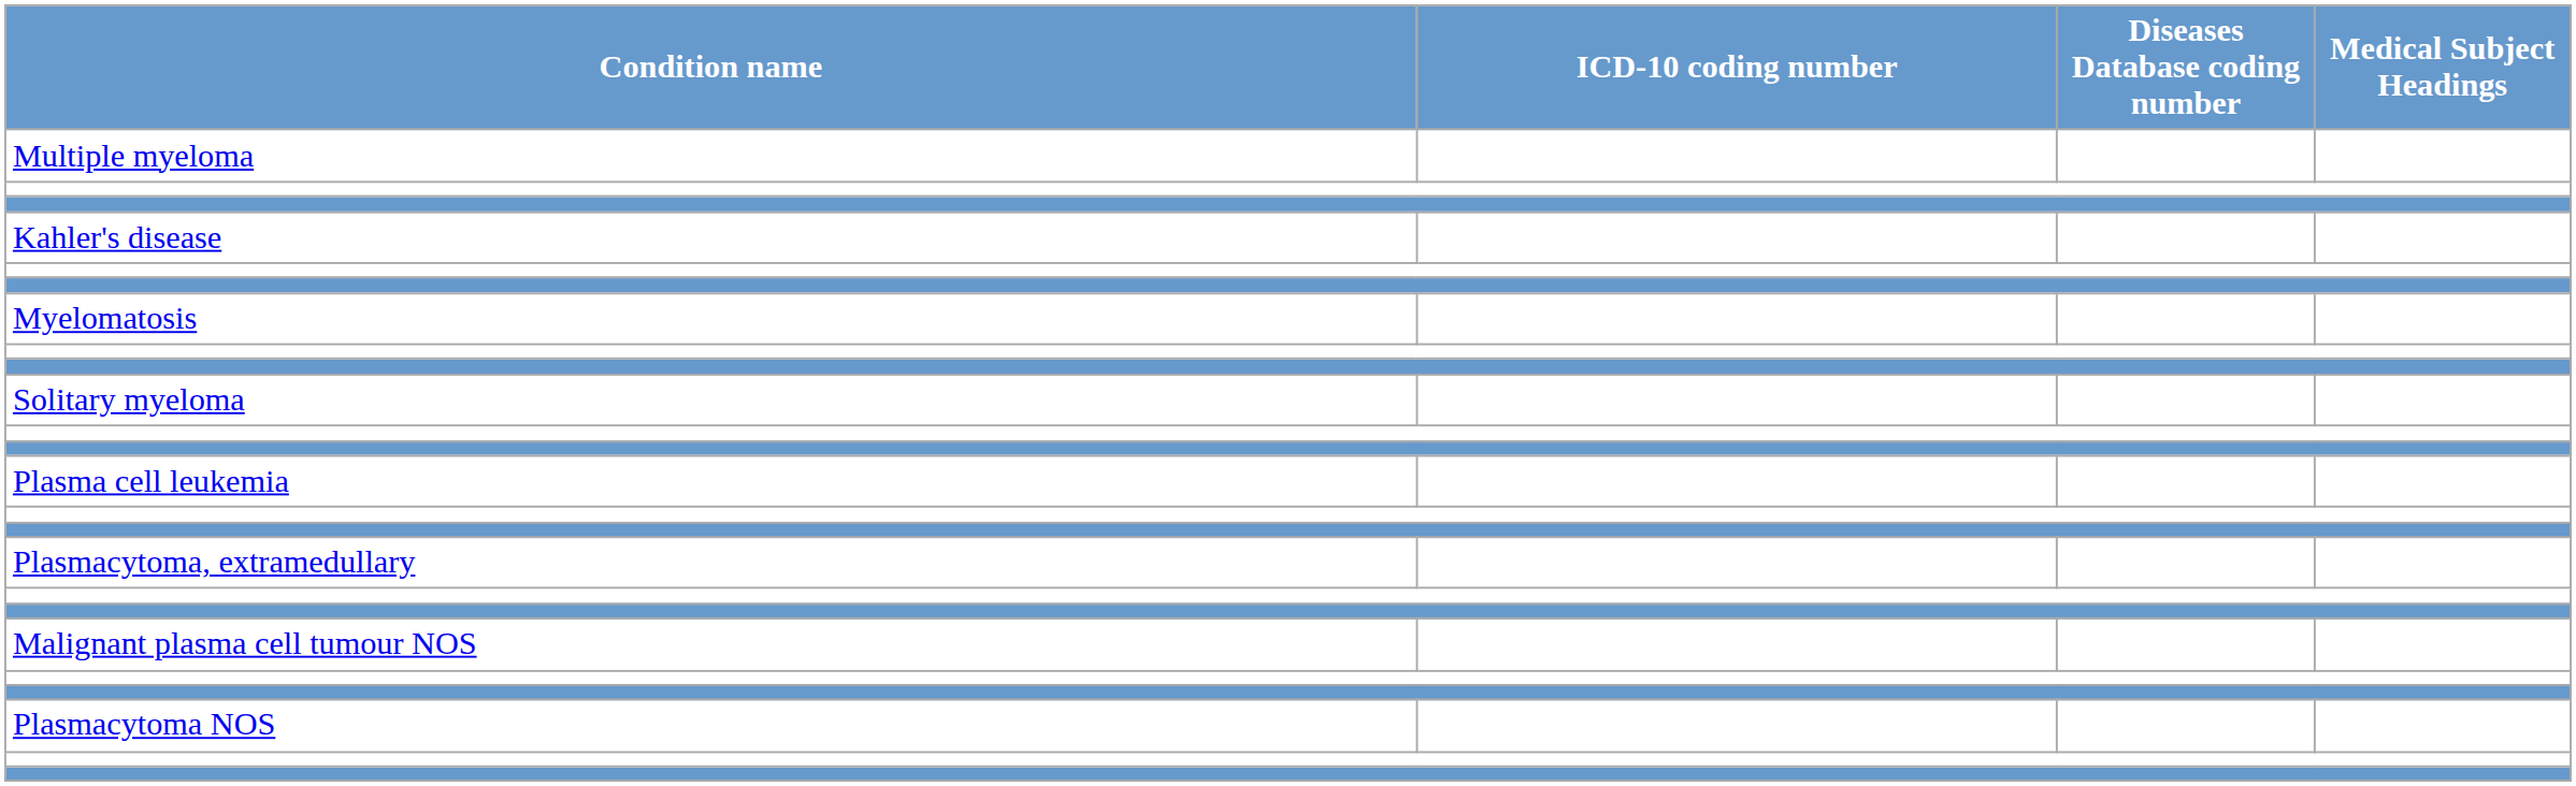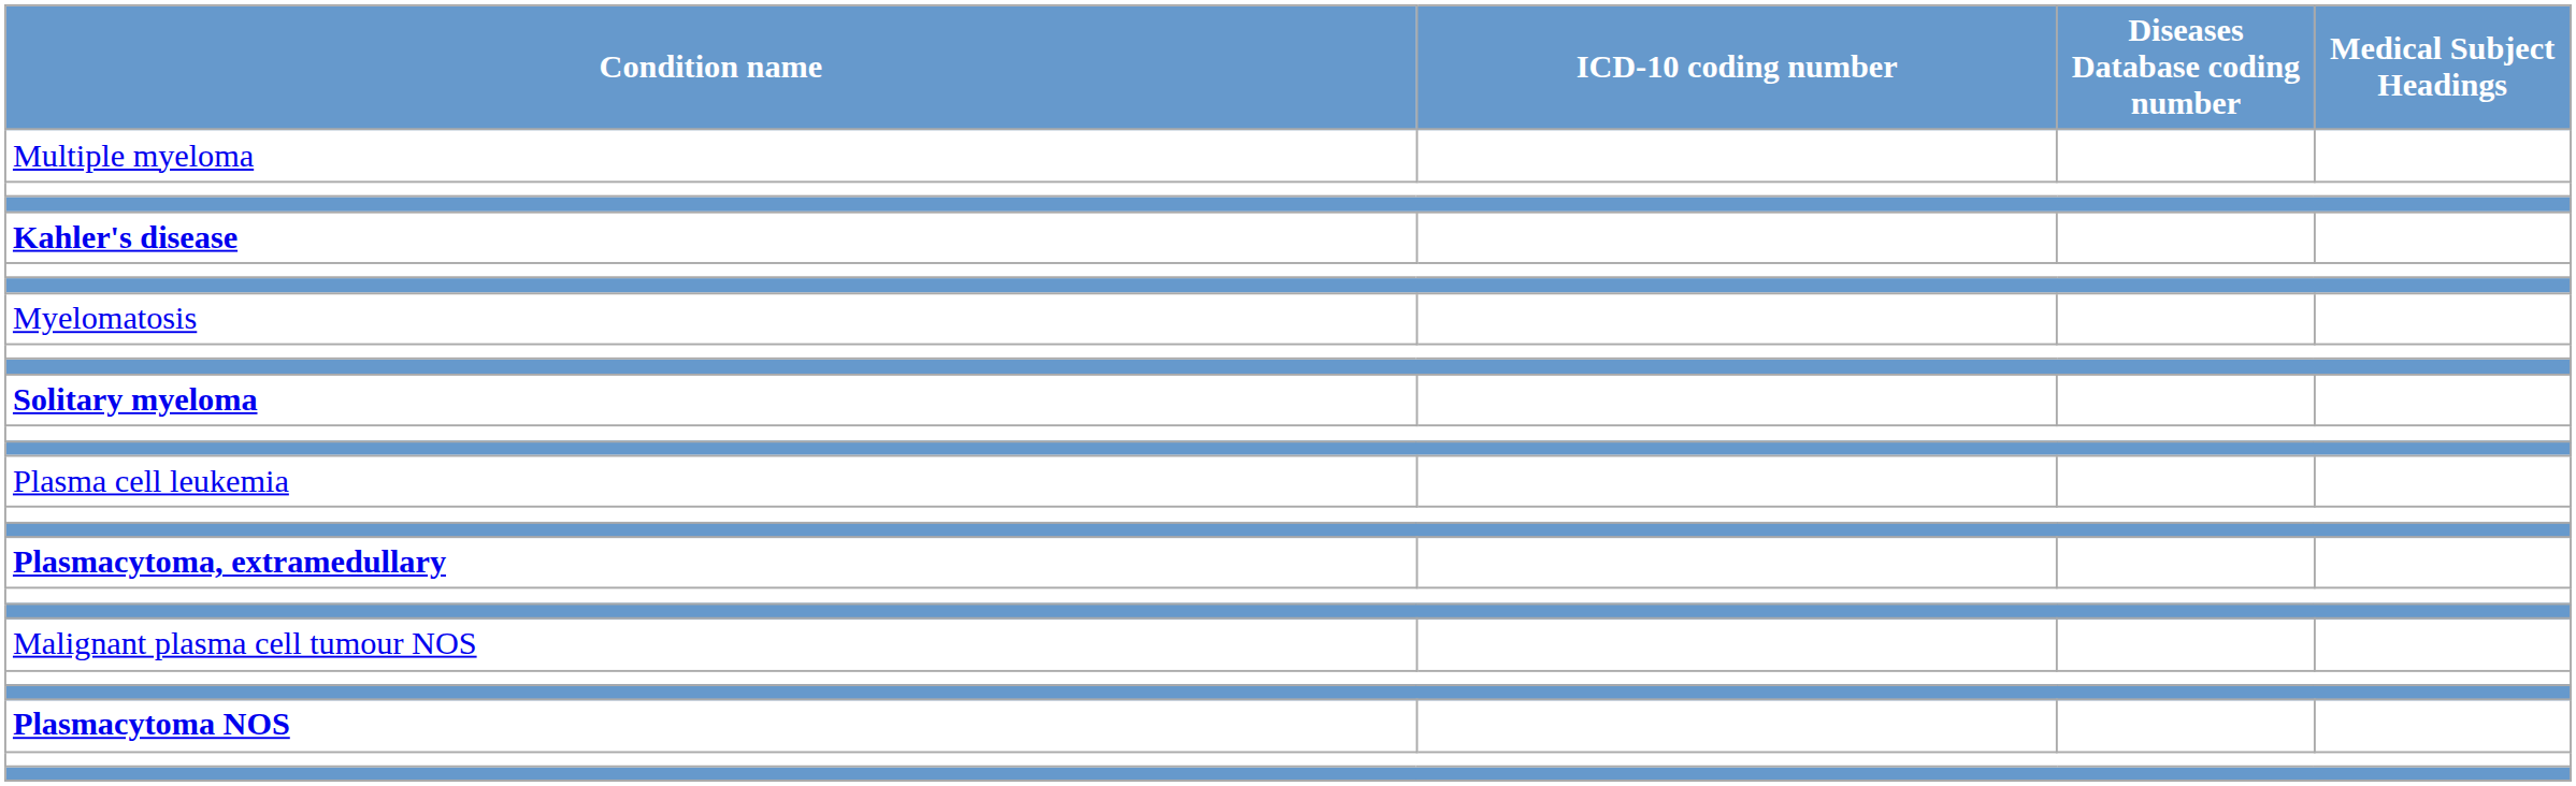Kahler's disease | Condition name: normal -> bold
Solitary myeloma | Condition name: normal -> bold
Plasmacytoma, extramedullary | Condition name: normal -> bold
Plasmacytoma NOS | Condition name: normal -> bold
